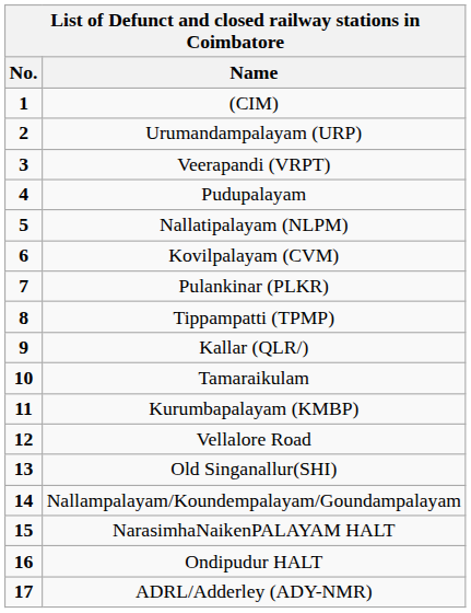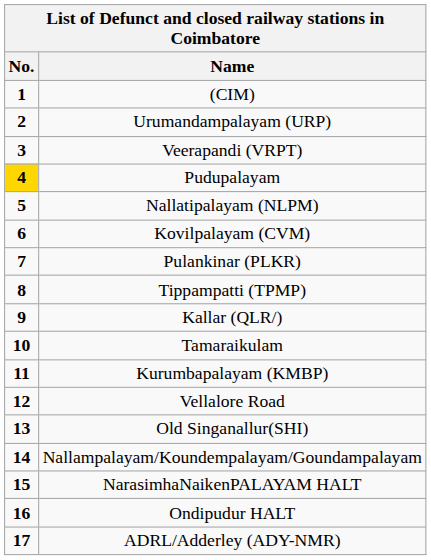Pudupalayam | No.: no background -> gold background
